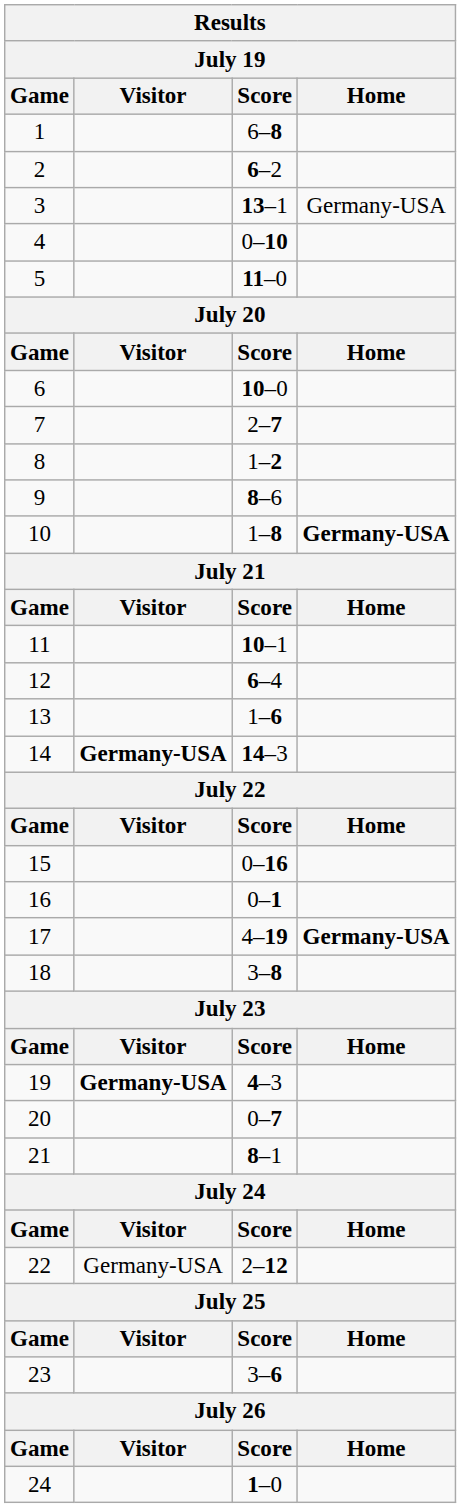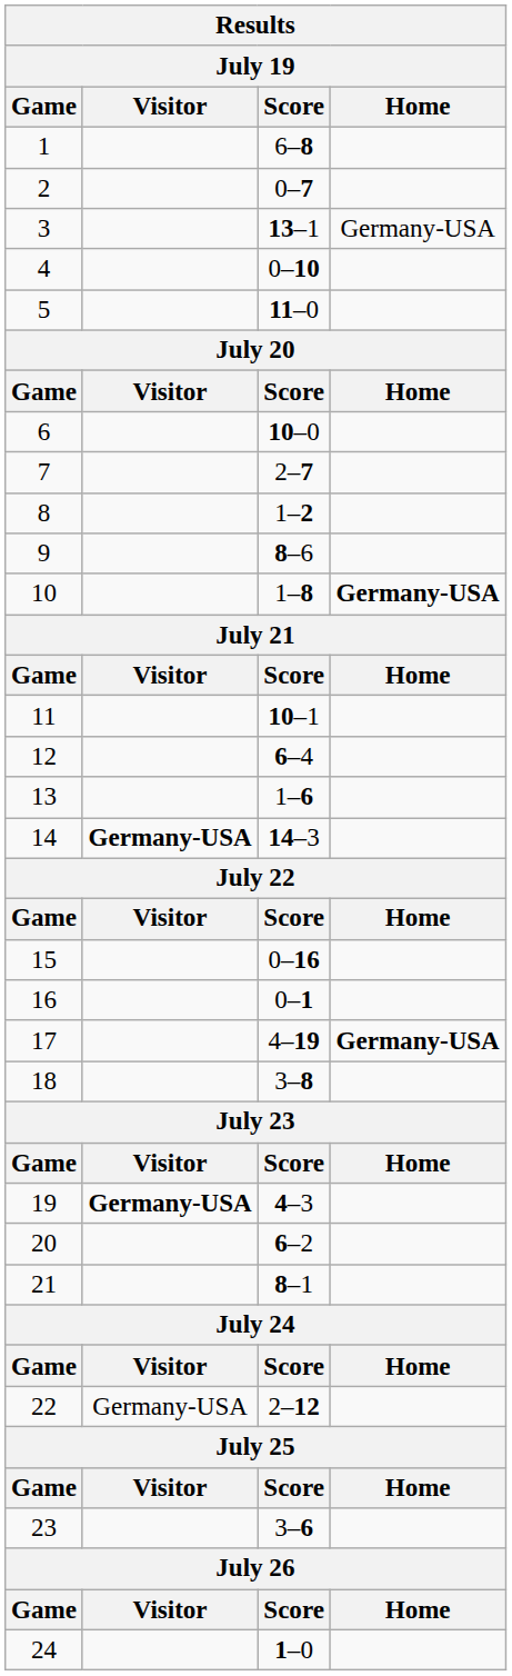2 | Score: 6–2 -> 0–7
20 | Score: 0–7 -> 6–2
